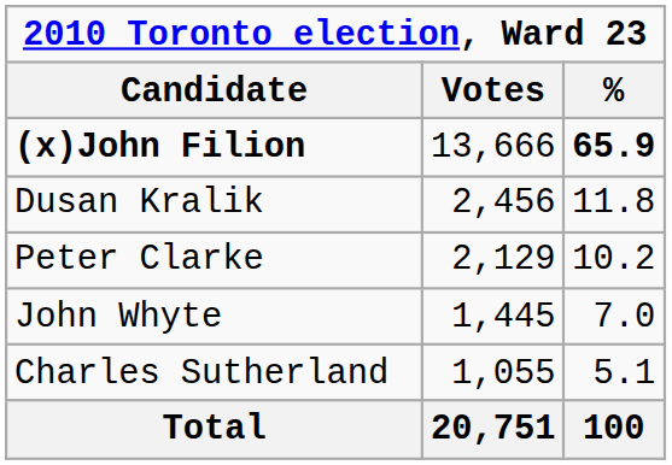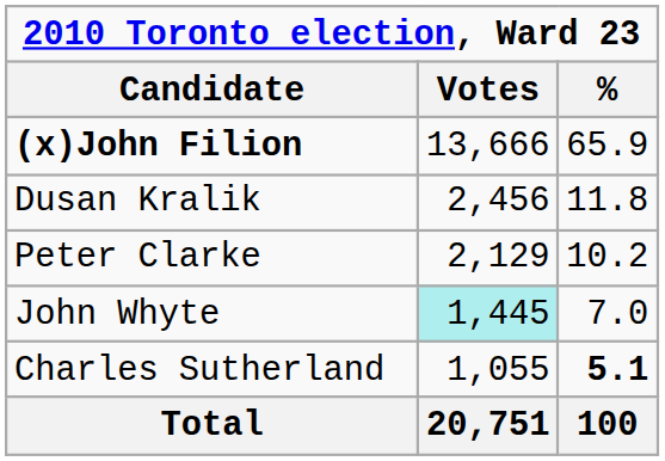(x)John Filion | %: bold -> normal
John Whyte | Votes: no background -> paleturquoise background
Charles Sutherland | %: normal -> bold
